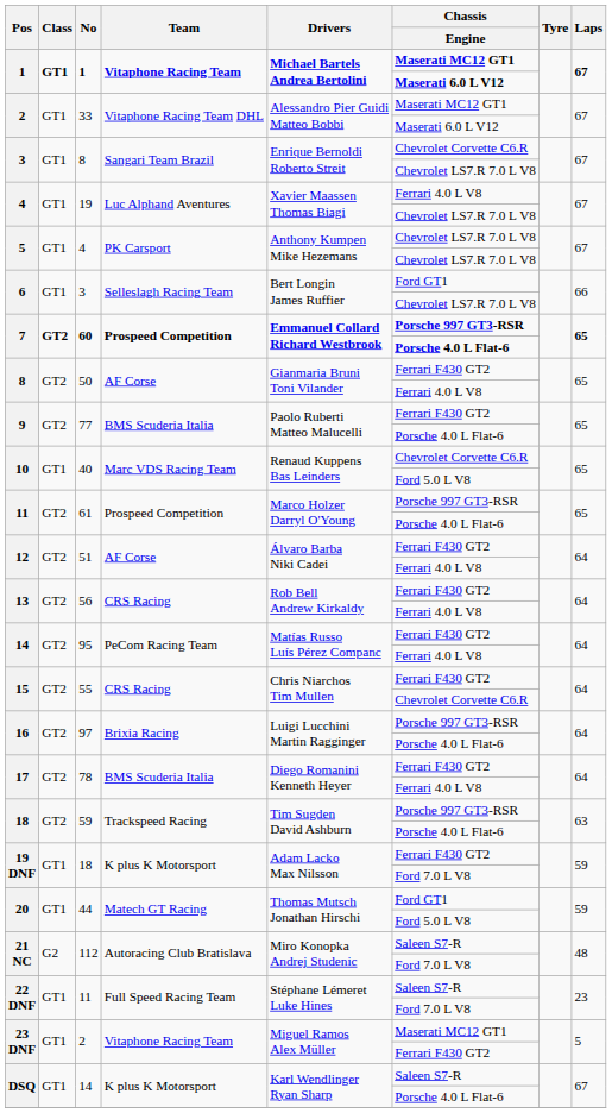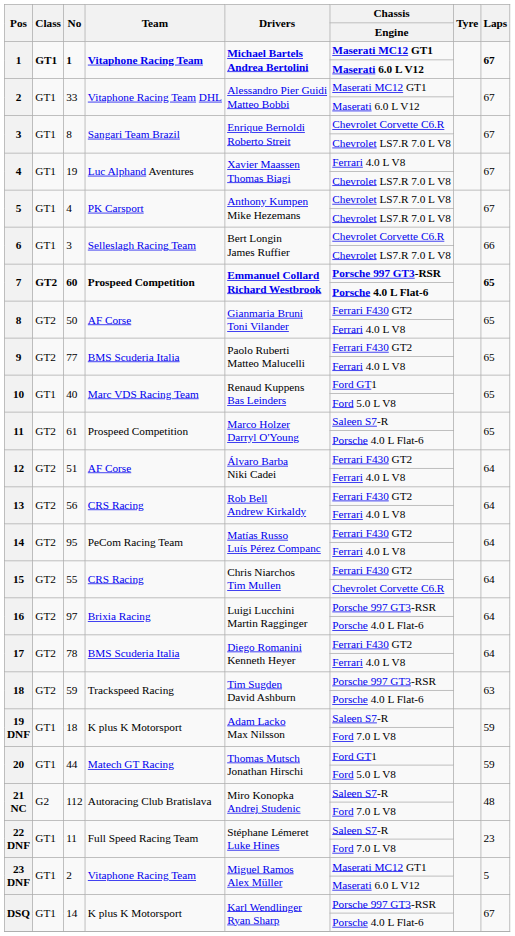row 13 | Chassis / Engine: Ford GT1 -> Chevrolet Corvette C6.R
row 20 | Chassis / Engine: Porsche 4.0 L Flat-6 -> Ferrari 4.0 L V8
row 21 | Chassis / Engine: Chevrolet Corvette C6.R -> Ford GT1
row 23 | Chassis / Engine: Porsche 997 GT3-RSR -> Saleen S7-R
row 39 | Chassis / Engine: Ferrari F430 GT2 -> Saleen S7-R
row 48 | Chassis / Engine: Ferrari F430 GT2 -> Maserati 6.0 L V12
row 49 | Chassis / Engine: Saleen S7-R -> Porsche 997 GT3-RSR
